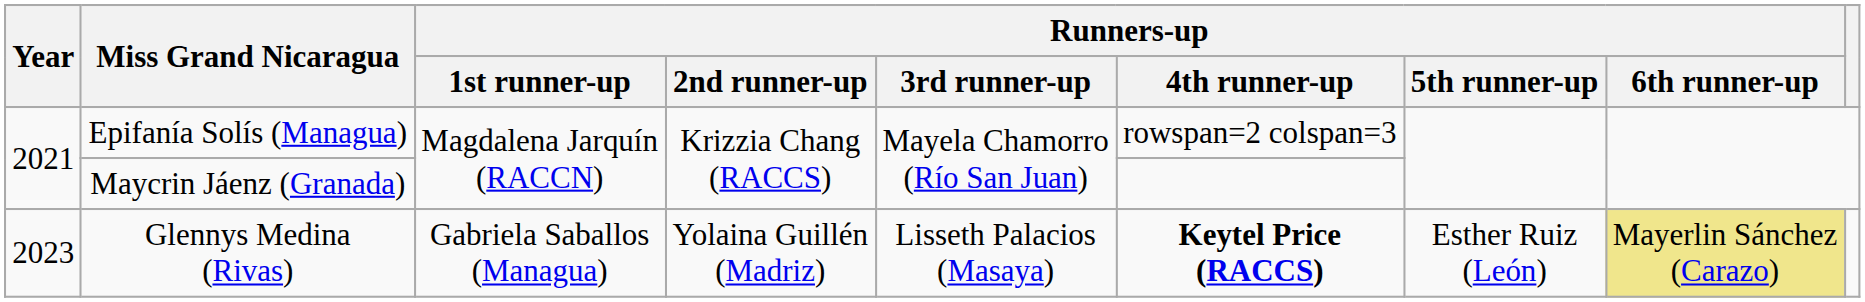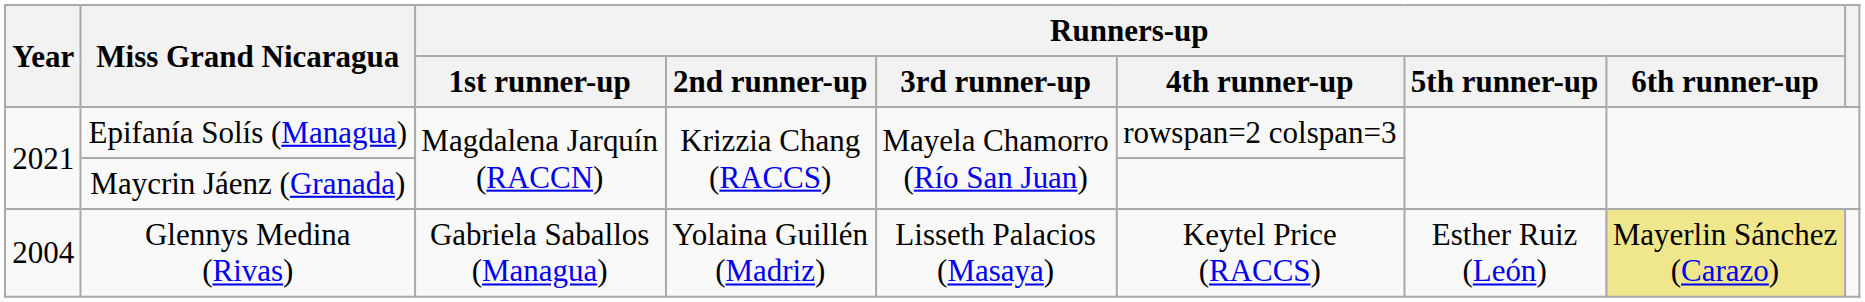Glennys Medina (Rivas) | Year: 2023 -> 2004
Glennys Medina (Rivas) | Runners-up / 4th runner-up: bold -> normal
